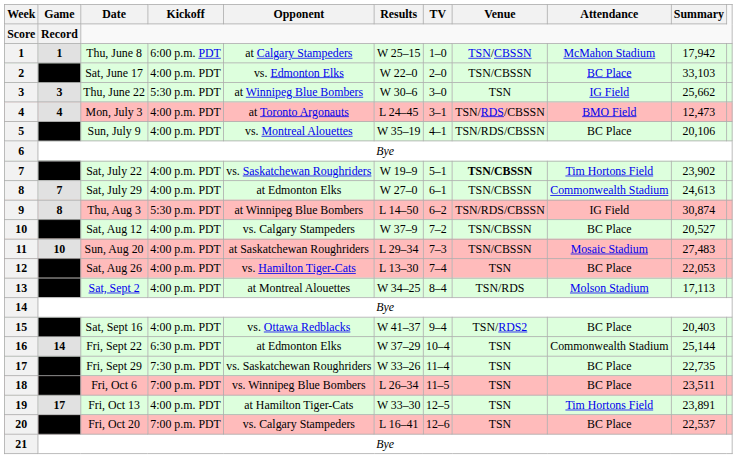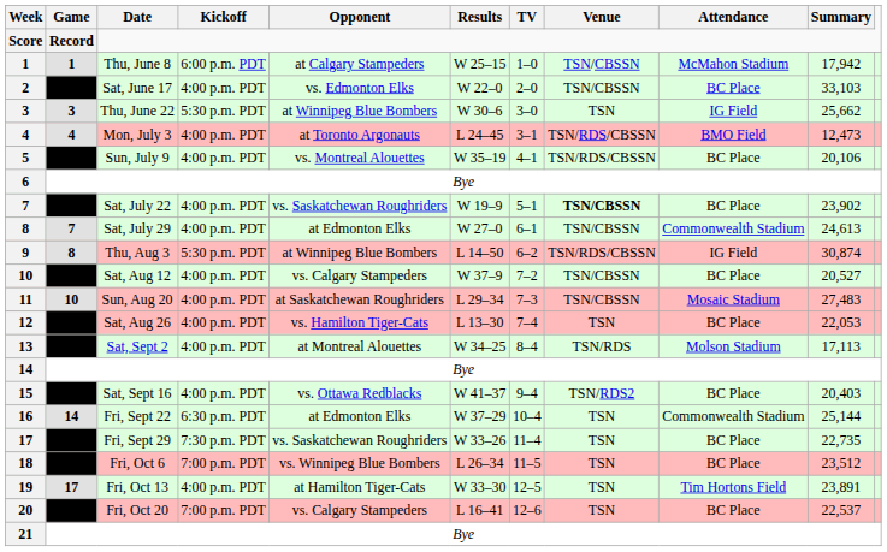Sat, July 22 | Attendance: Tim Hortons Field -> BC Place
Fri, Oct 6 | Summary: 23,511 -> 23,512
